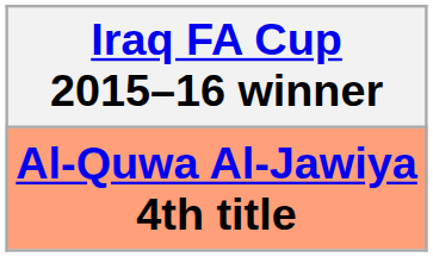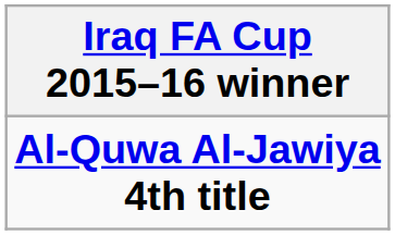row 2 | column 1: lightsalmon background -> no background
